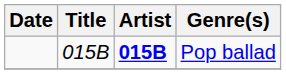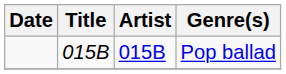Pop ballad | Artist: bold -> normal
